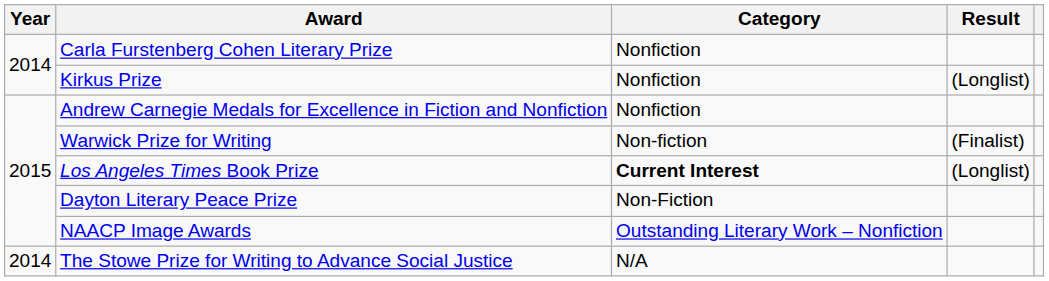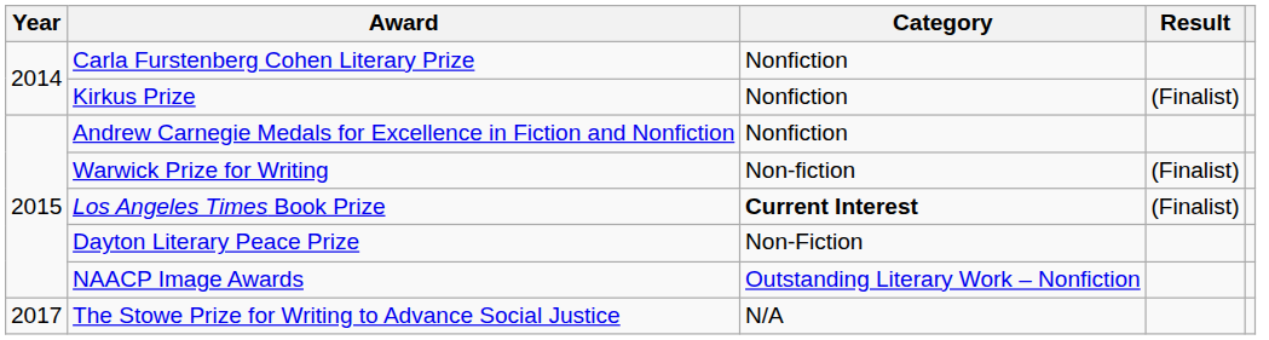Kirkus Prize | Result: (Longlist) -> (Finalist)
Los Angeles Times Book Prize | Result: (Longlist) -> (Finalist)
The Stowe Prize for Writing to Advance Social Justice | Year: 2014 -> 2017
